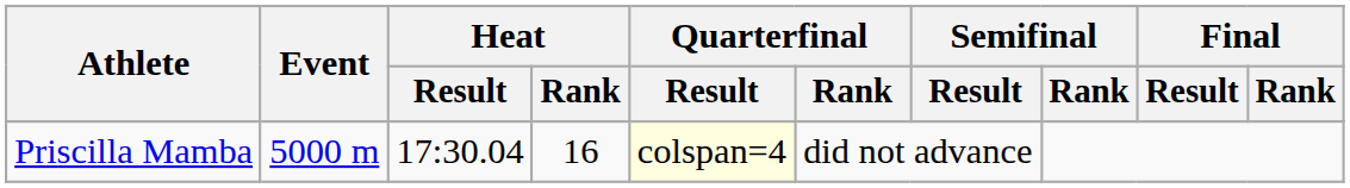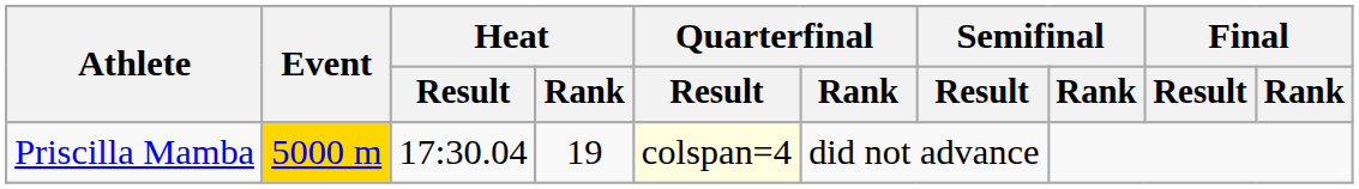Priscilla Mamba | Event: no background -> gold background
Priscilla Mamba | Heat / Rank: 16 -> 19
